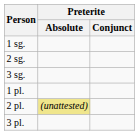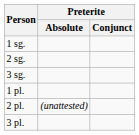2 pl. | Preterite / Absolute: khaki background -> no background
